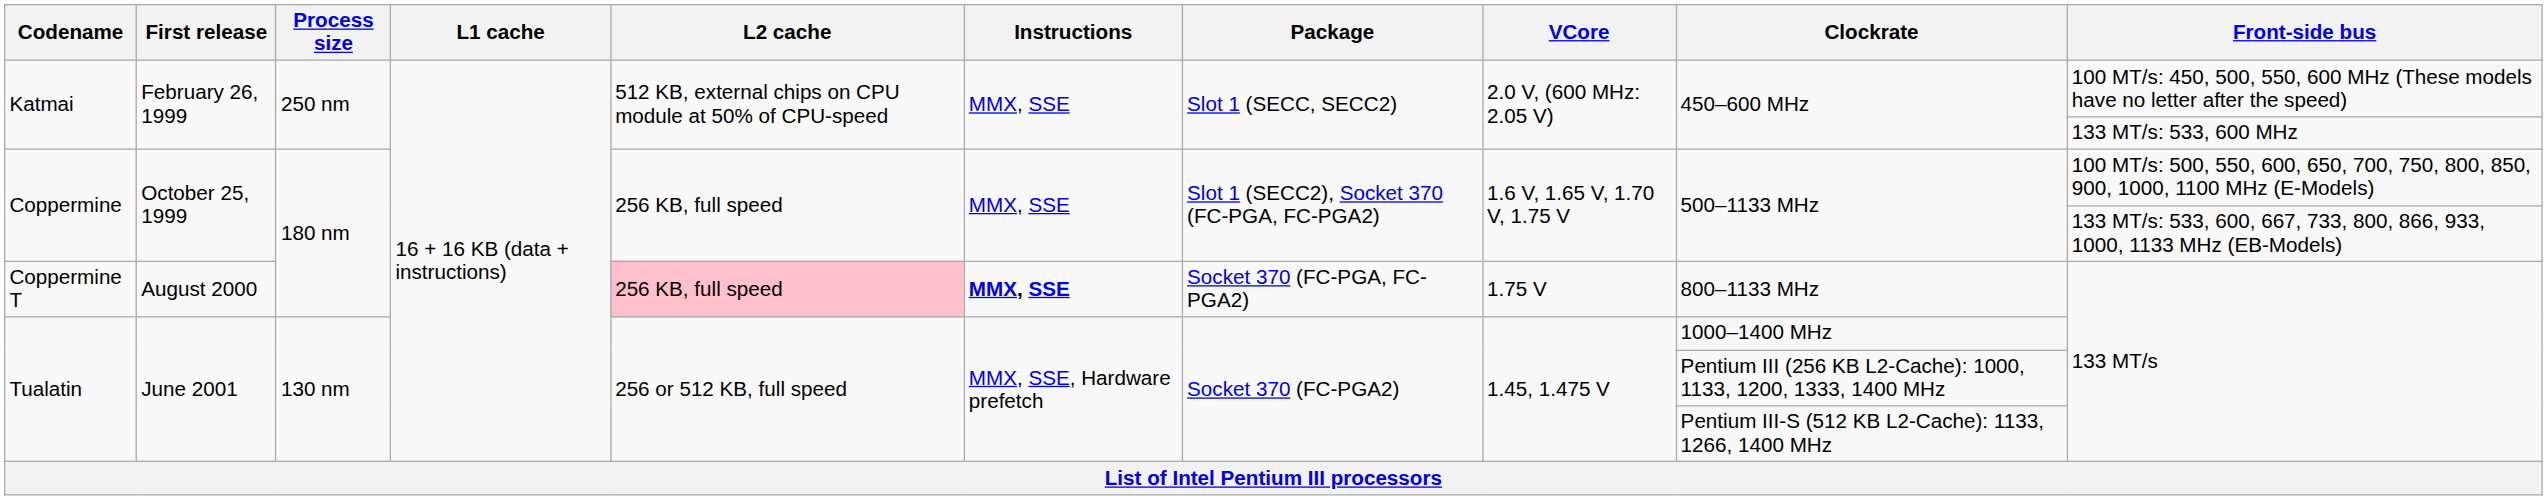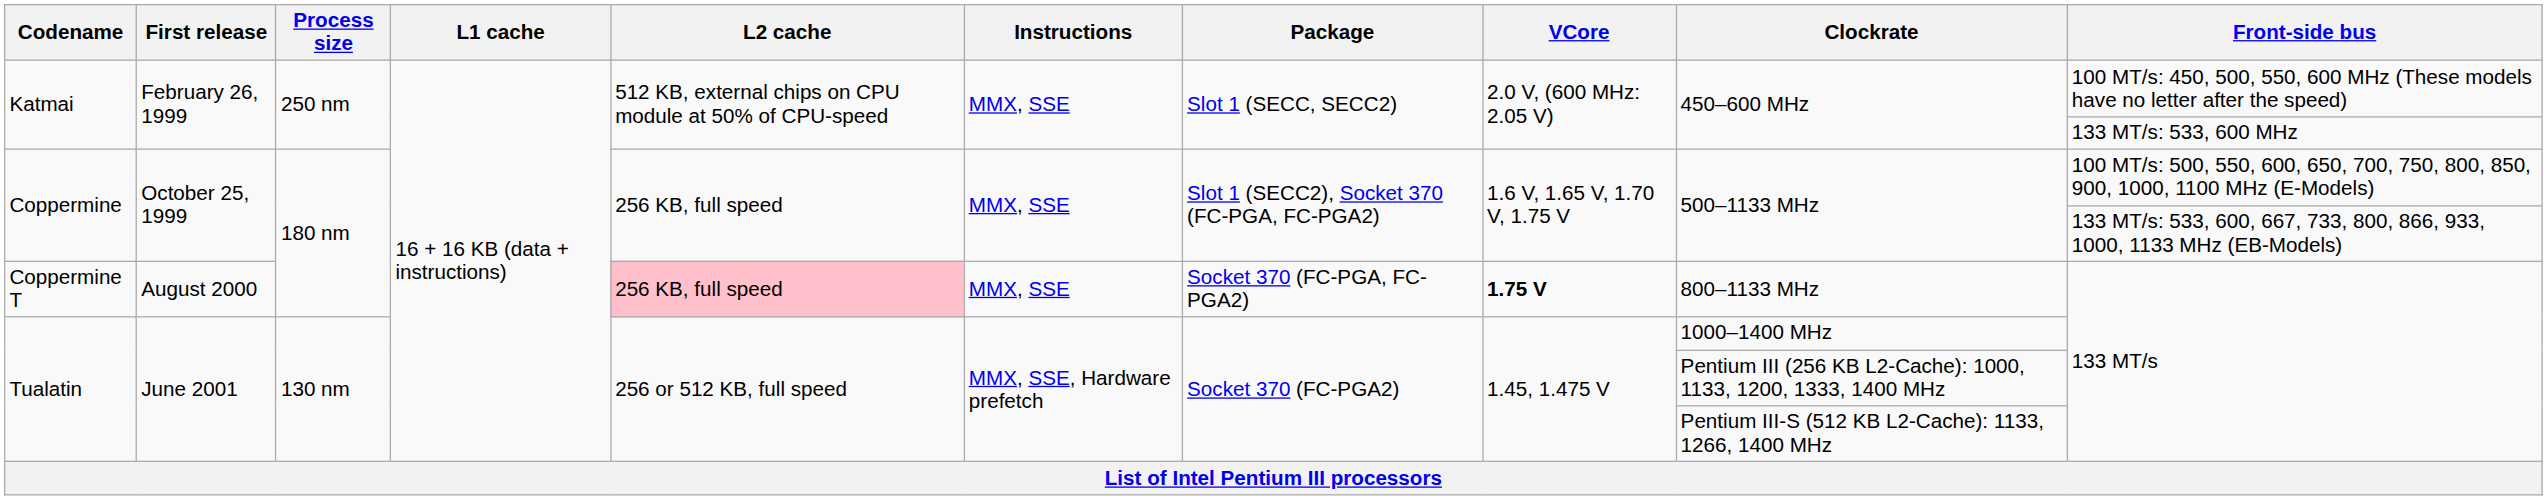Coppermine T | Instructions: bold -> normal
Coppermine T | VCore: normal -> bold
